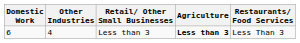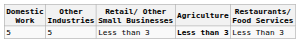row 2 | Domestic Work: 6 -> 5
row 2 | Other Industries: 4 -> 5
